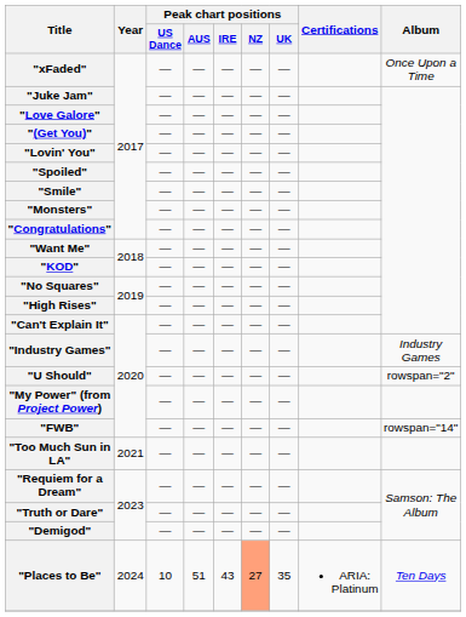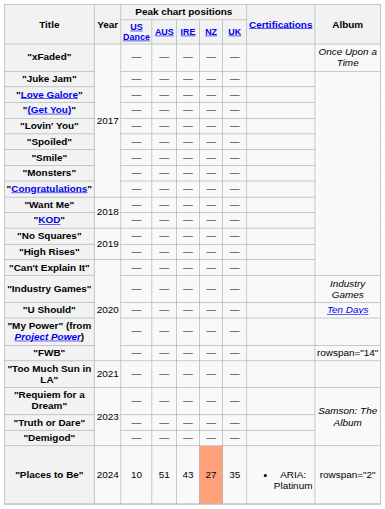"U Should" | Album: rowspan="2" -> Ten Days
"Places to Be" | Album: Ten Days -> rowspan="2"
